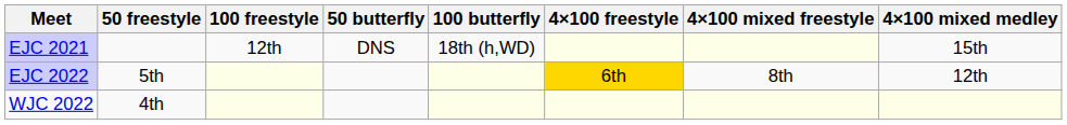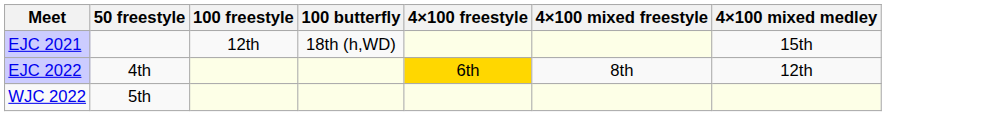- column: 50 butterfly | DNS
EJC 2022 | 50 freestyle: 5th -> 4th
WJC 2022 | 50 freestyle: 4th -> 5th
